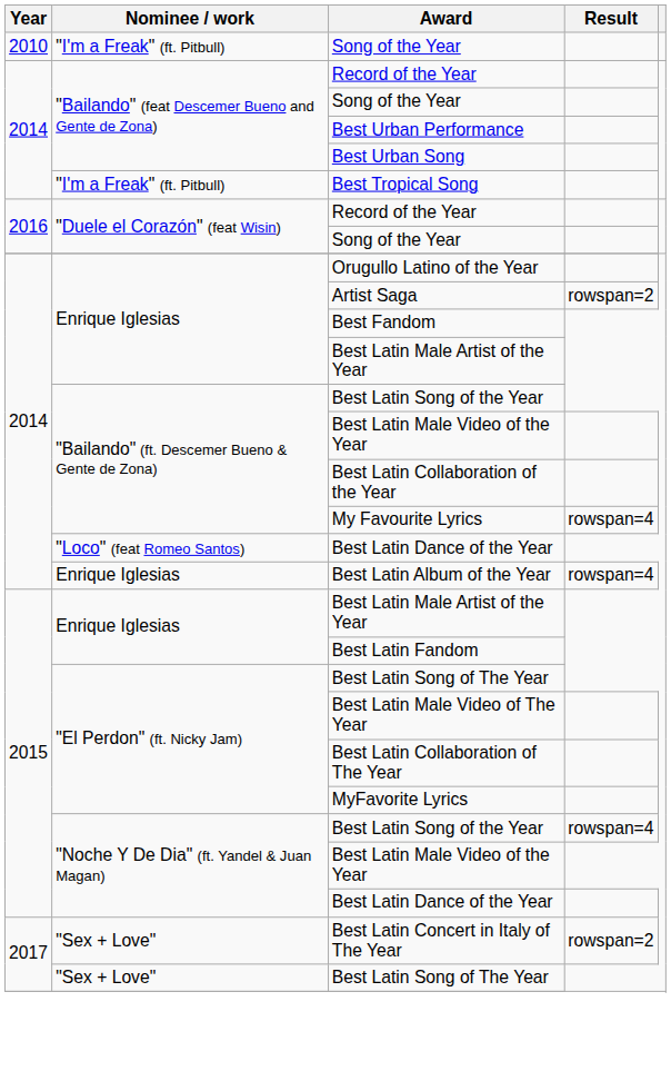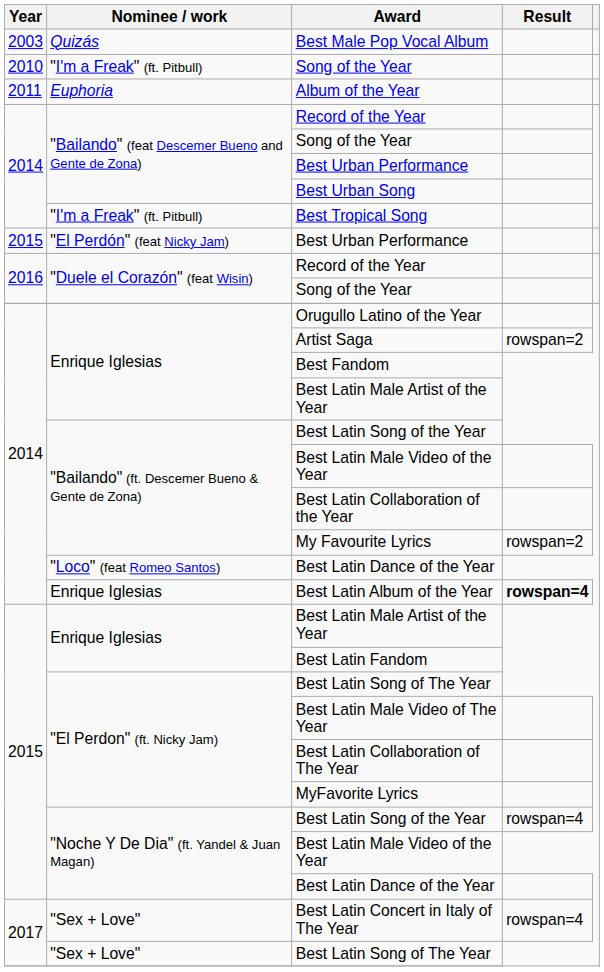+ row: 2003 | Quizás | Best Male Pop Vocal Album
+ row: 2011 | Euphoria | Album of the Year
+ row: 2015 | "El Perdón" (feat Nicky Jam) | Best Urban Performance
My Favourite Lyrics | Result: rowspan=4 -> rowspan=2
Best Latin Album of the Year | Result: normal -> bold
Best Latin Concert in Italy of The Year | Result: rowspan=2 -> rowspan=4
